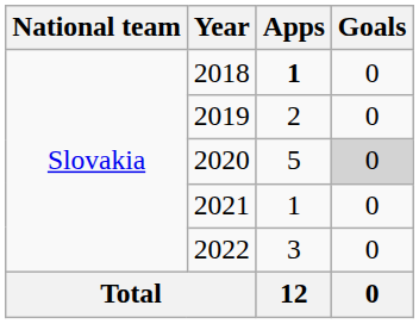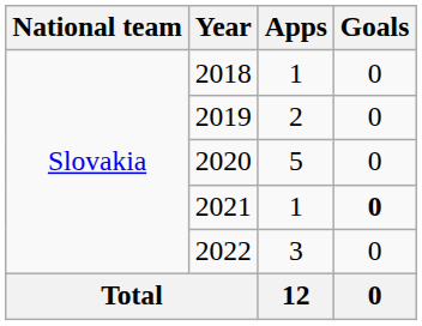2018 | Apps: bold -> normal
2020 | Goals: lightgrey background -> no background
2021 | Goals: normal -> bold
